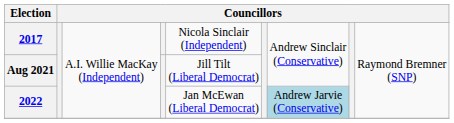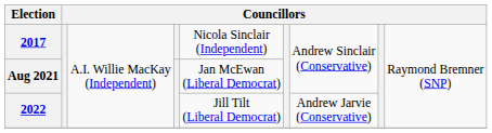Aug 2021 | column 5: Jill Tilt (Liberal Democrat) -> Jan McEwan (Liberal Democrat)
2022 | column 5: Jan McEwan (Liberal Democrat) -> Jill Tilt (Liberal Democrat)
2022 | column 7: lightblue background -> no background
